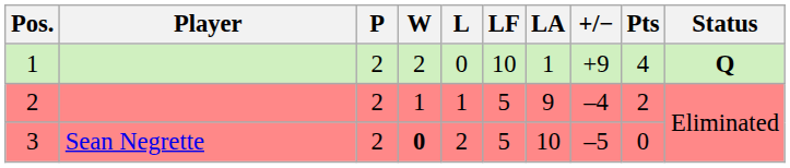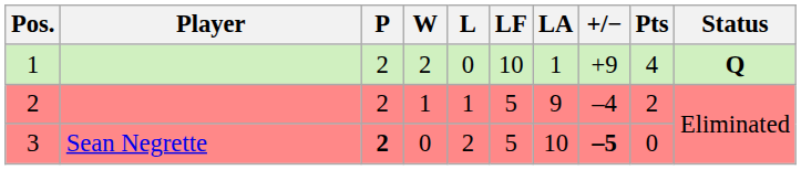3 | P: normal -> bold
3 | W: bold -> normal
3 | +/−: normal -> bold
